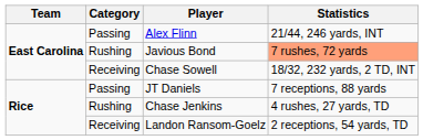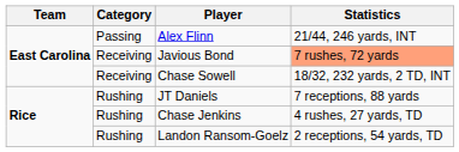Javious Bond | Category: Rushing -> Receiving
JT Daniels | Category: Passing -> Rushing
Landon Ransom-Goelz | Category: Receiving -> Rushing
